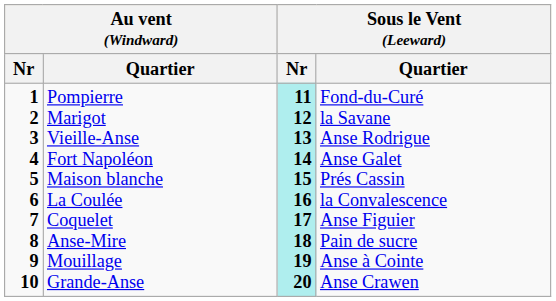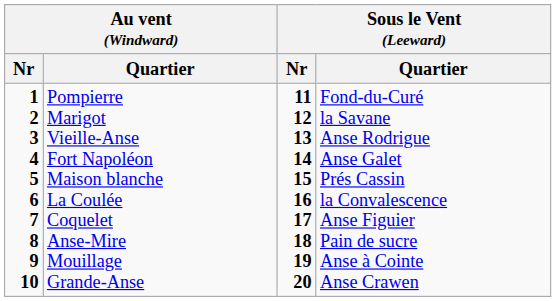row 3 | Sous le Vent (Leeward) / Nr: paleturquoise background -> no background
